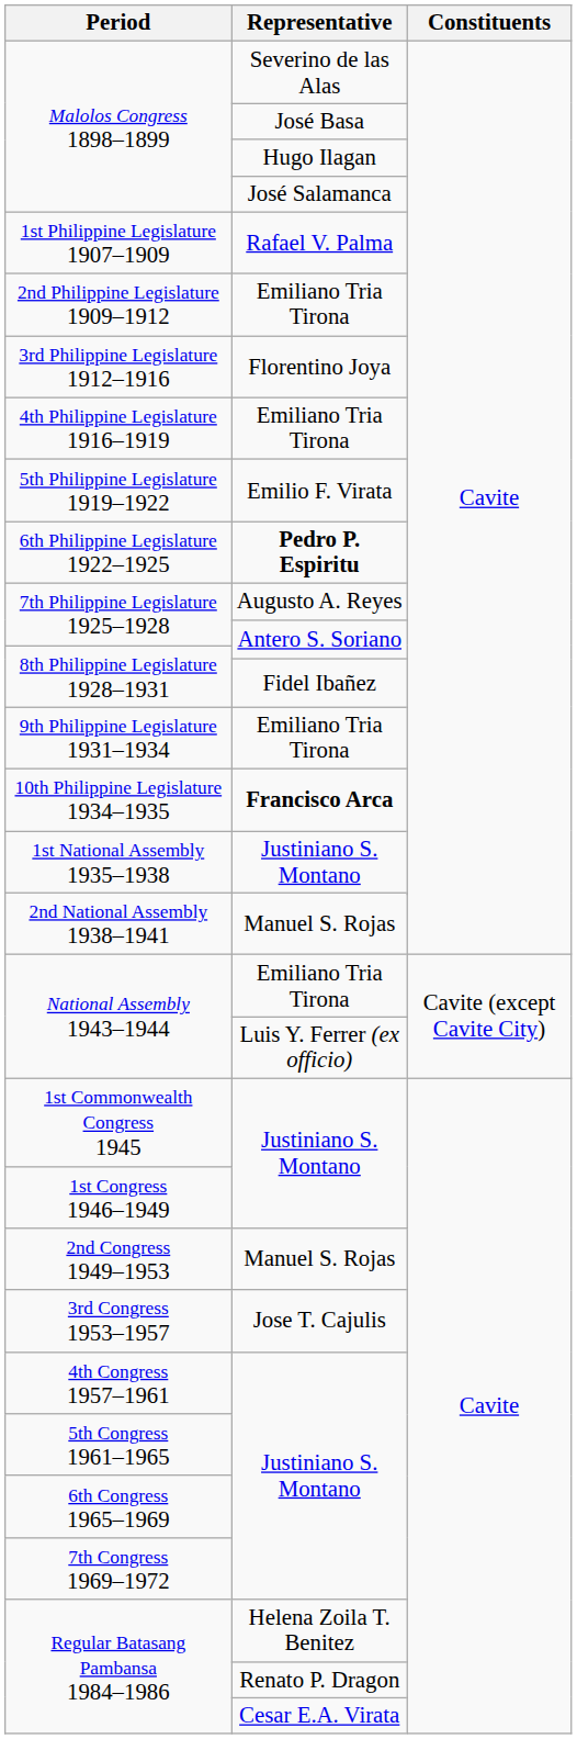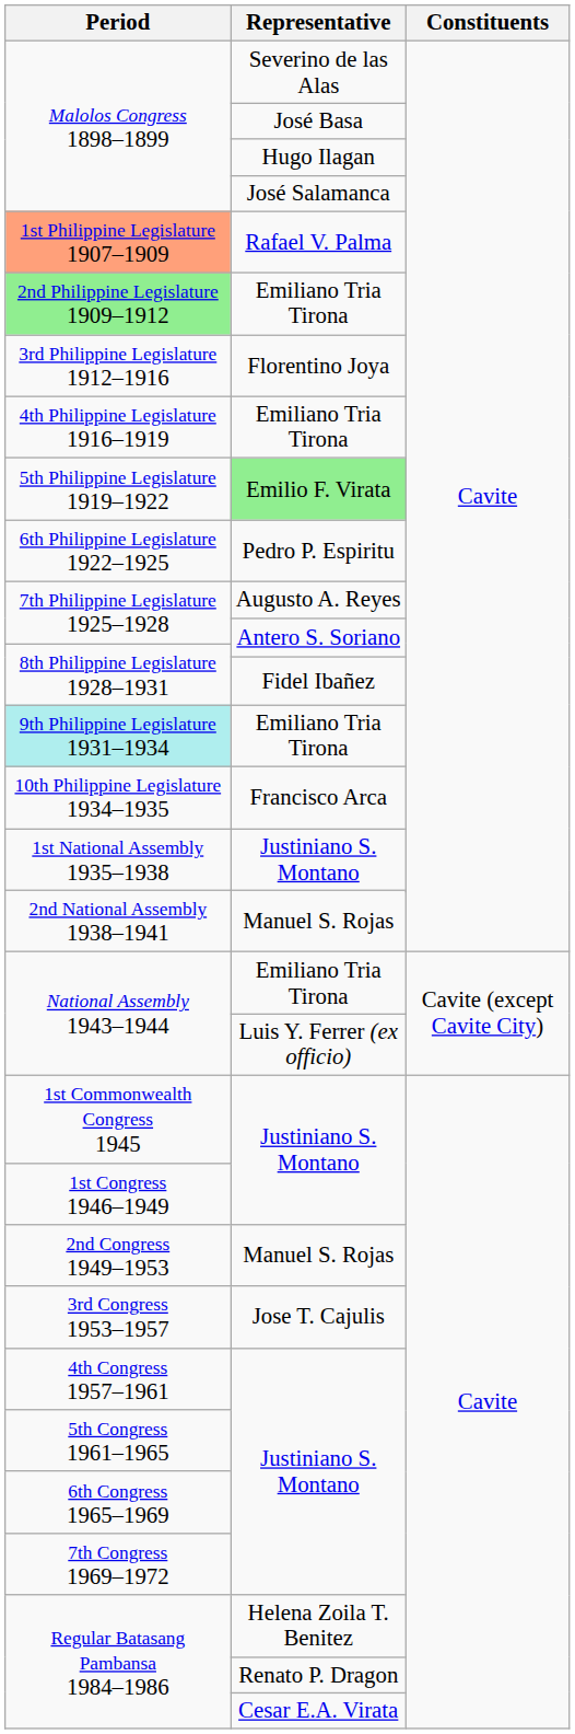1st Philippine Legislature 1907–1909 | Period: no background -> lightsalmon background
2nd Philippine Legislature 1909–1912 | Period: no background -> lightgreen background
5th Philippine Legislature 1919–1922 | Representative: no background -> lightgreen background
6th Philippine Legislature 1922–1925 | Representative: bold -> normal
9th Philippine Legislature 1931–1934 | Period: no background -> paleturquoise background
10th Philippine Legislature 1934–1935 | Representative: bold -> normal
